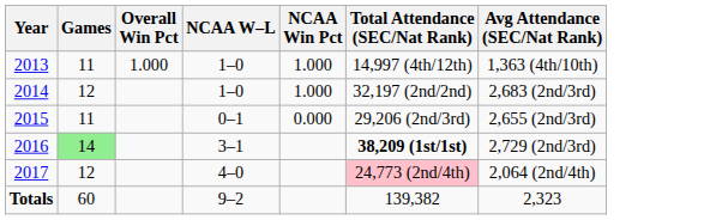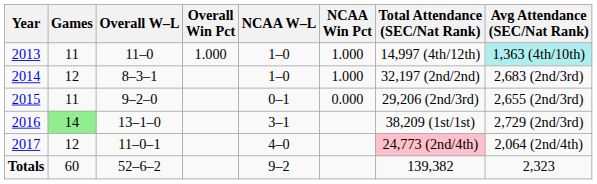+ column: Overall W–L | 11–0 | 8–3–1 | 9–2–0 | 13–1–0 | 11–0–1 | 52–6–2
2013 | Avg Attendance (SEC/Nat Rank): no background -> paleturquoise background
2016 | Total Attendance (SEC/Nat Rank): bold -> normal
